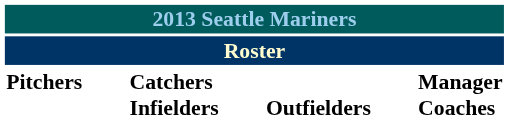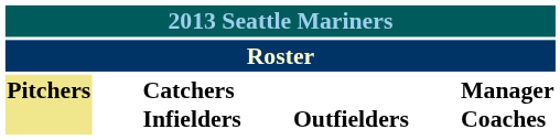Pitchers | column 1: no background -> khaki background
